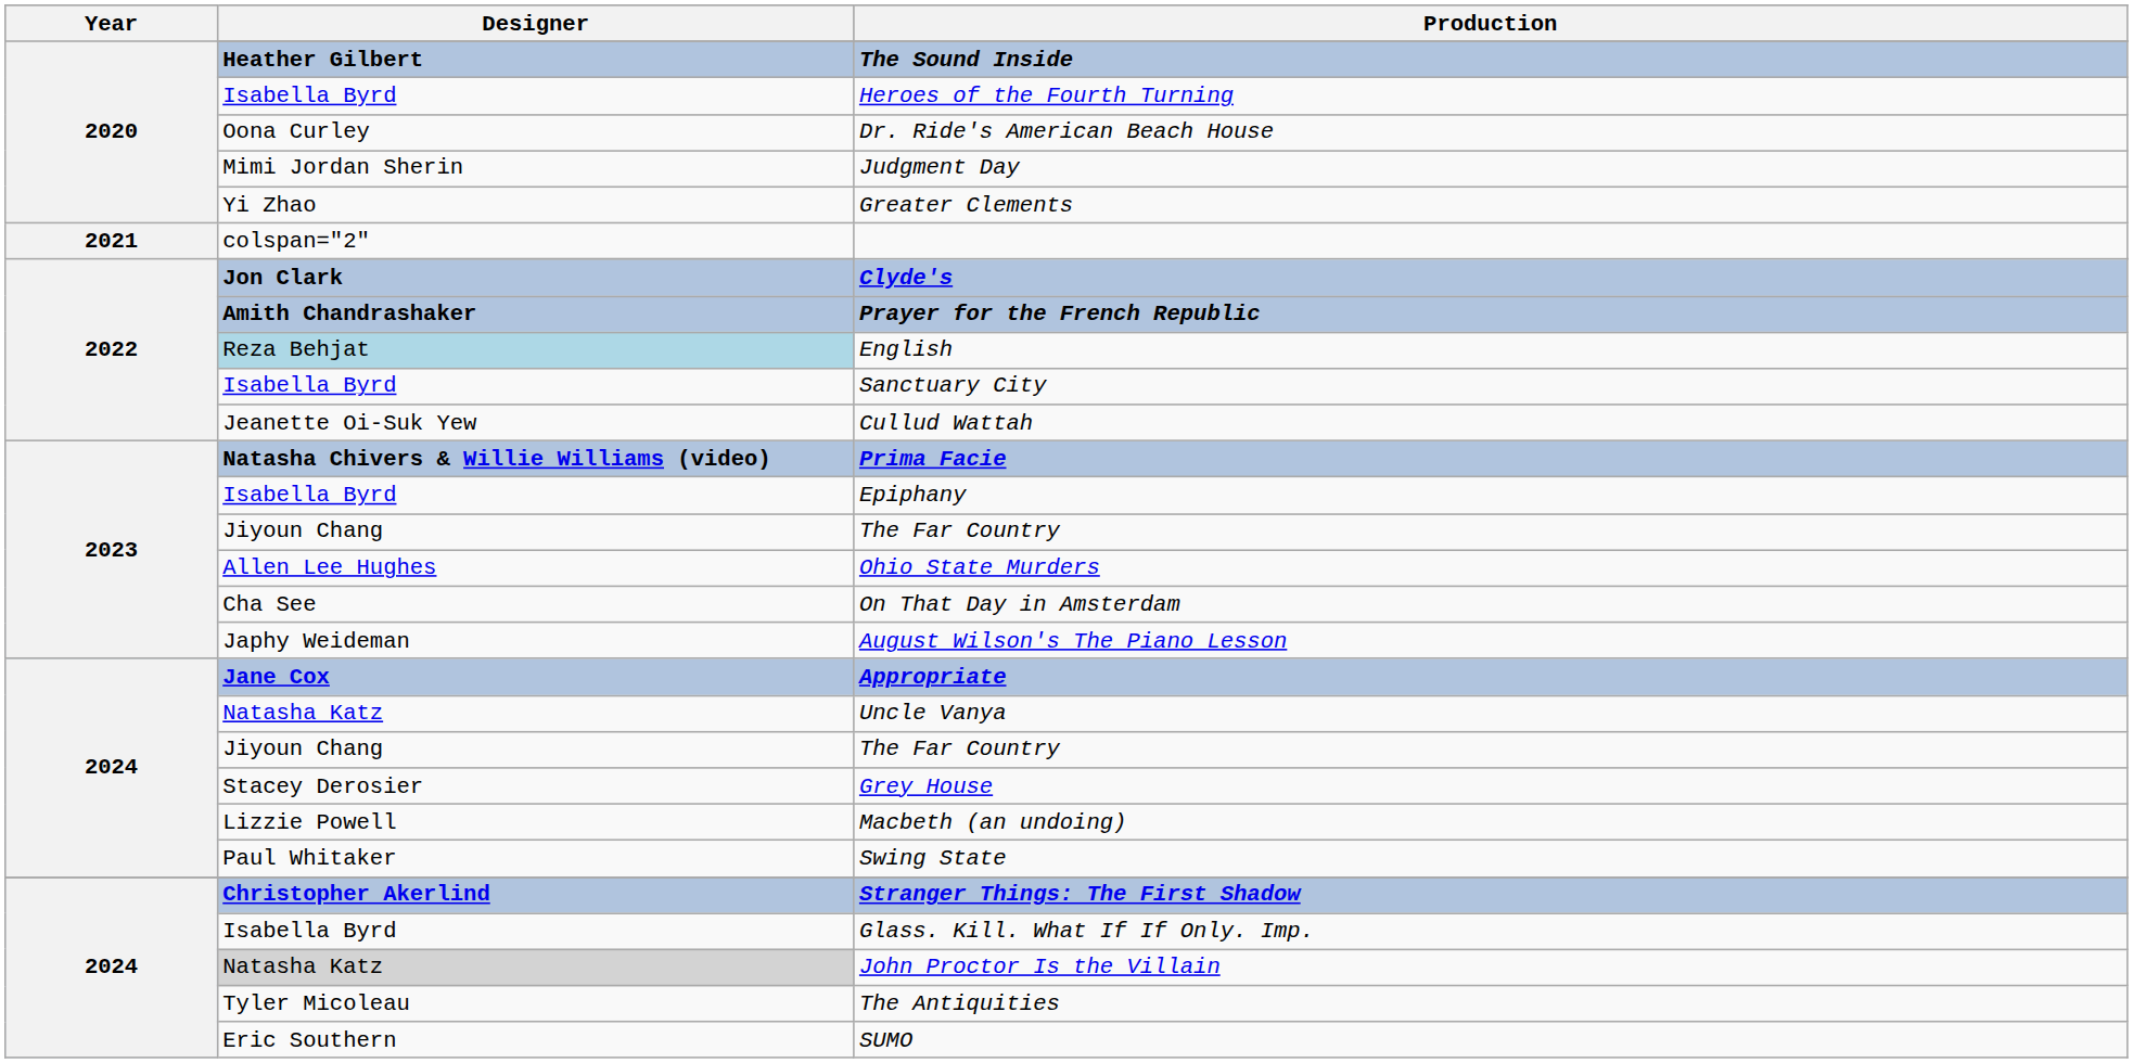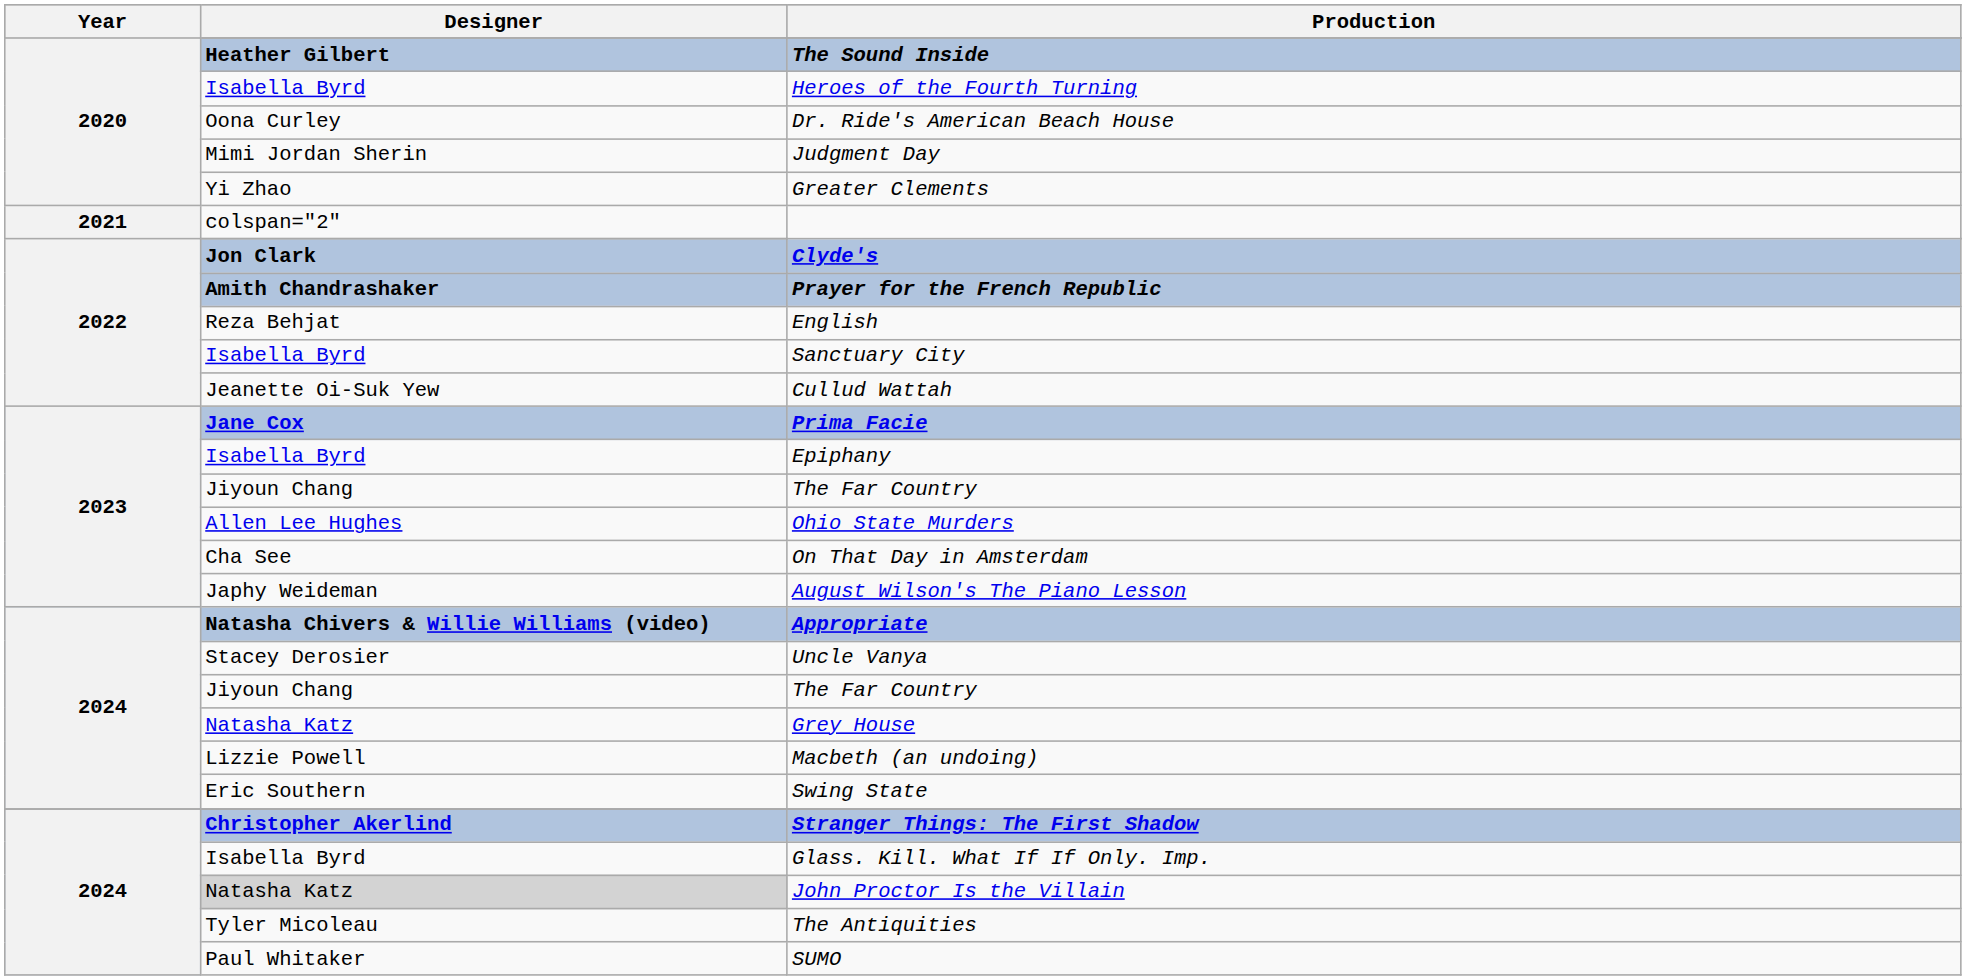English | Designer: lightblue background -> no background
Prima Facie | Designer: Natasha Chivers & Willie Williams (video) -> Jane Cox
Appropriate | Designer: Jane Cox -> Natasha Chivers & Willie Williams (video)
Uncle Vanya | Designer: Natasha Katz -> Stacey Derosier
Grey House | Designer: Stacey Derosier -> Natasha Katz
Swing State | Designer: Paul Whitaker -> Eric Southern
SUMO | Designer: Eric Southern -> Paul Whitaker
